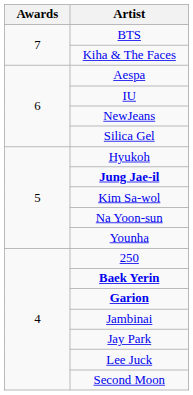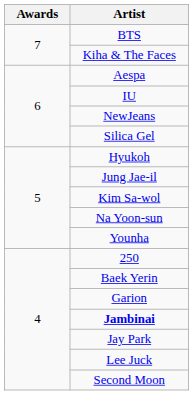Jung Jae-il | Artist: bold -> normal
Baek Yerin | Artist: bold -> normal
Garion | Artist: bold -> normal
Jambinai | Artist: normal -> bold
